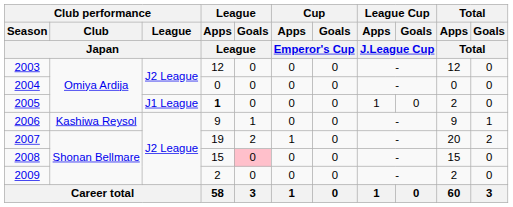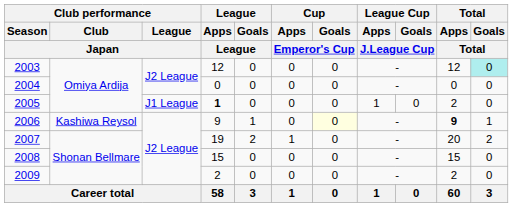2003 | Total / Goals / Total: no background -> paleturquoise background
2006 | Cup / Goals / Emperor's Cup: no background -> lightyellow background
2006 | Total / Apps / Total: normal -> bold
2008 | League / Goals / League: pink background -> no background
